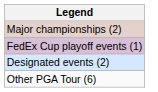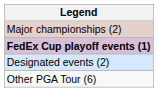row 3 | column 1: normal -> bold
